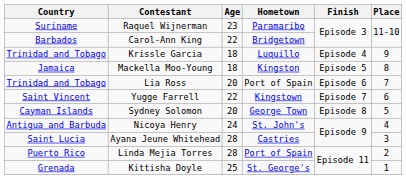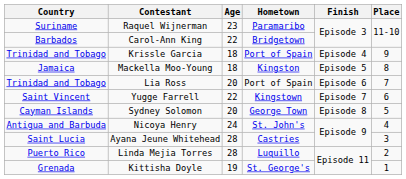Krissle Garcia | Hometown: Luquillo -> Port of Spain
Linda Mejia Torres | Hometown: Port of Spain -> Luquillo
Kittisha Doyle | Age: 25 -> 19
